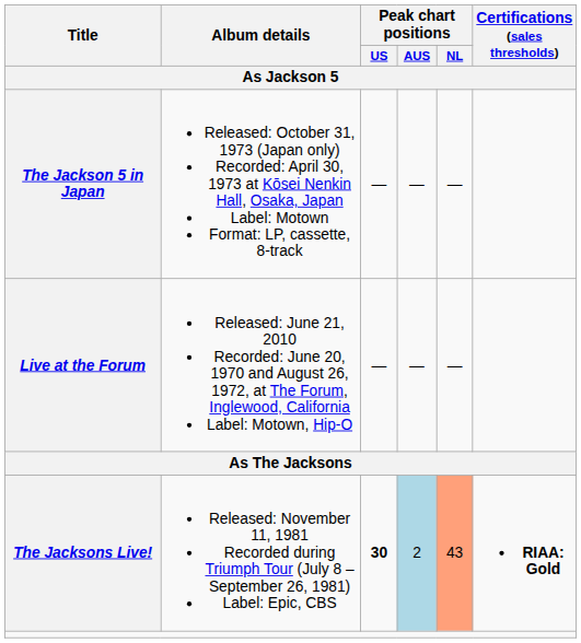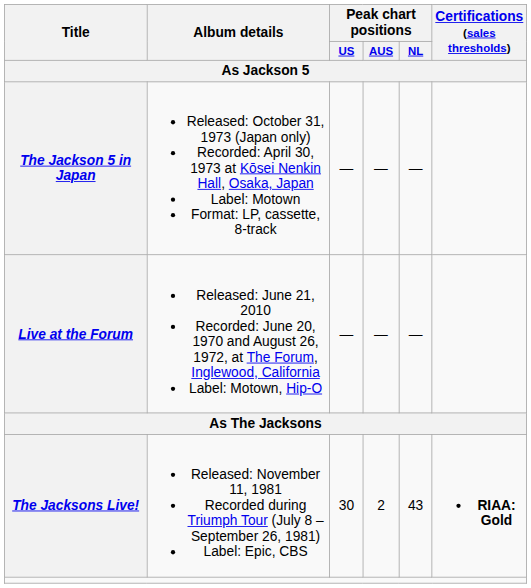The Jacksons Live! | Peak chart positions / US: bold -> normal
The Jacksons Live! | Peak chart positions / AUS: lightblue background -> no background
The Jacksons Live! | Peak chart positions / NL: lightsalmon background -> no background
